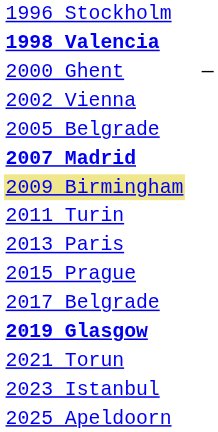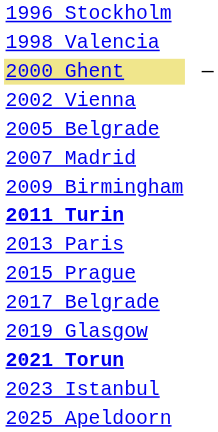1998 Valencia | column 1: bold -> normal
2000 Ghent | column 1: no background -> khaki background
2007 Madrid | column 1: bold -> normal
2009 Birmingham | column 1: khaki background -> no background
2011 Turin | column 1: normal -> bold
2019 Glasgow | column 1: bold -> normal
2021 Torun | column 1: normal -> bold
